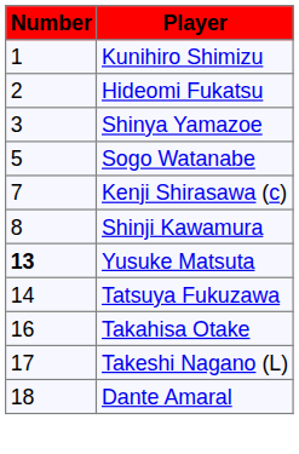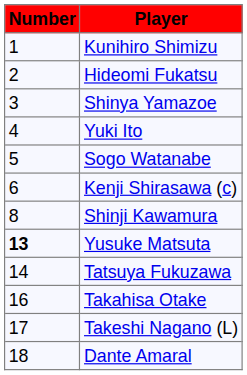+ row: 4 | Yuki Ito
Kenji Shirasawa (c) | Number: 7 -> 6
